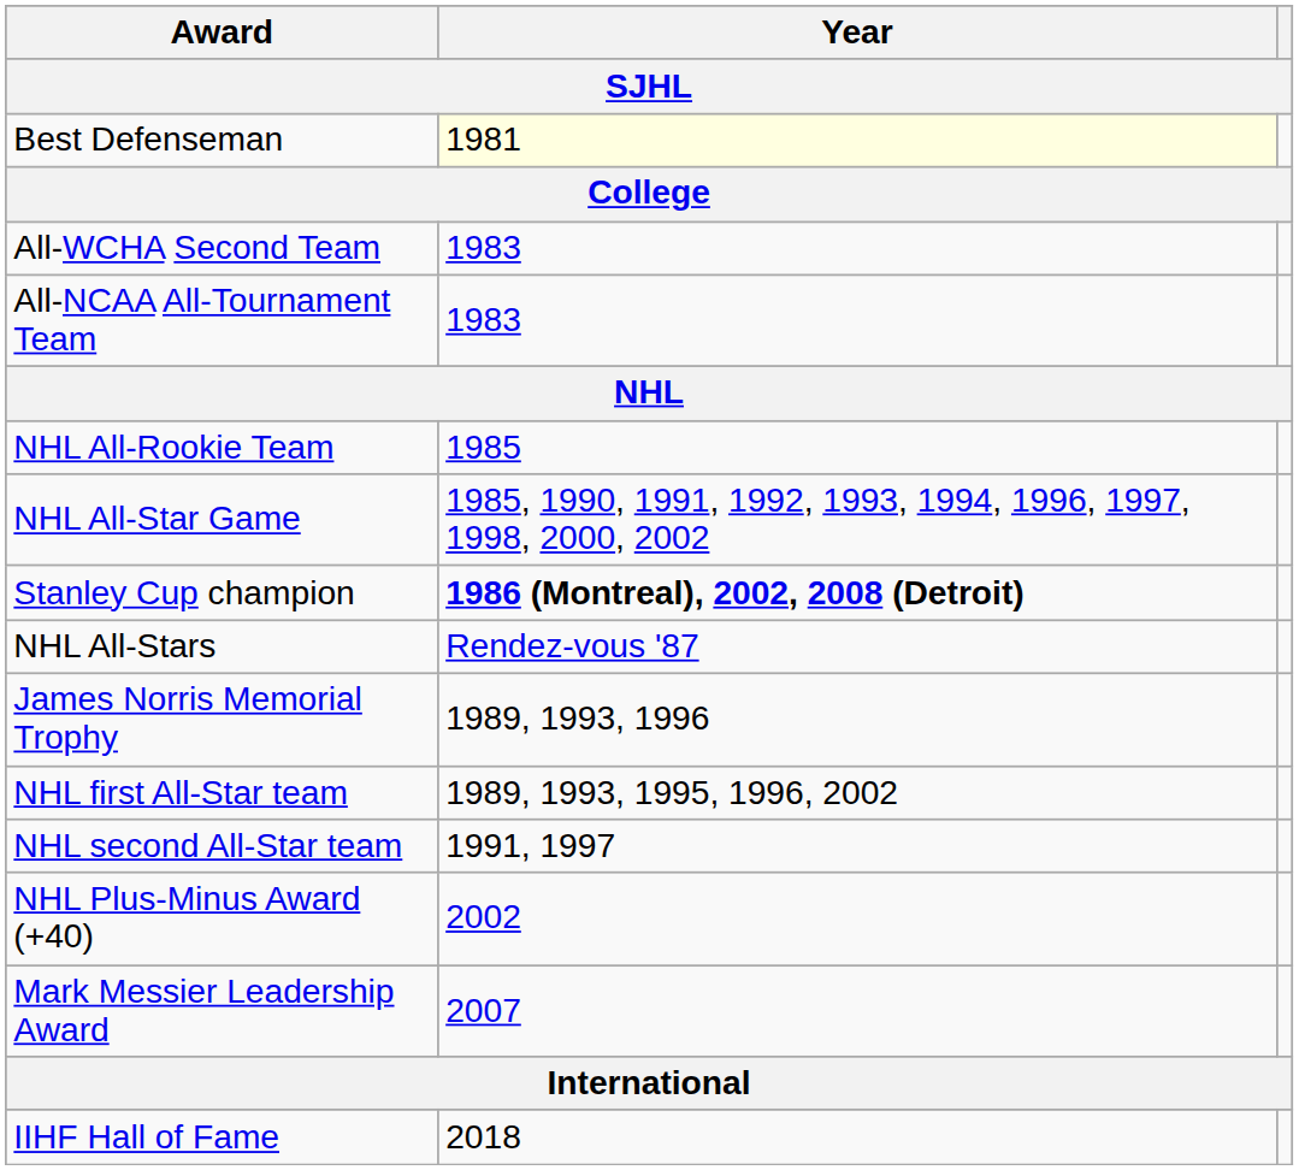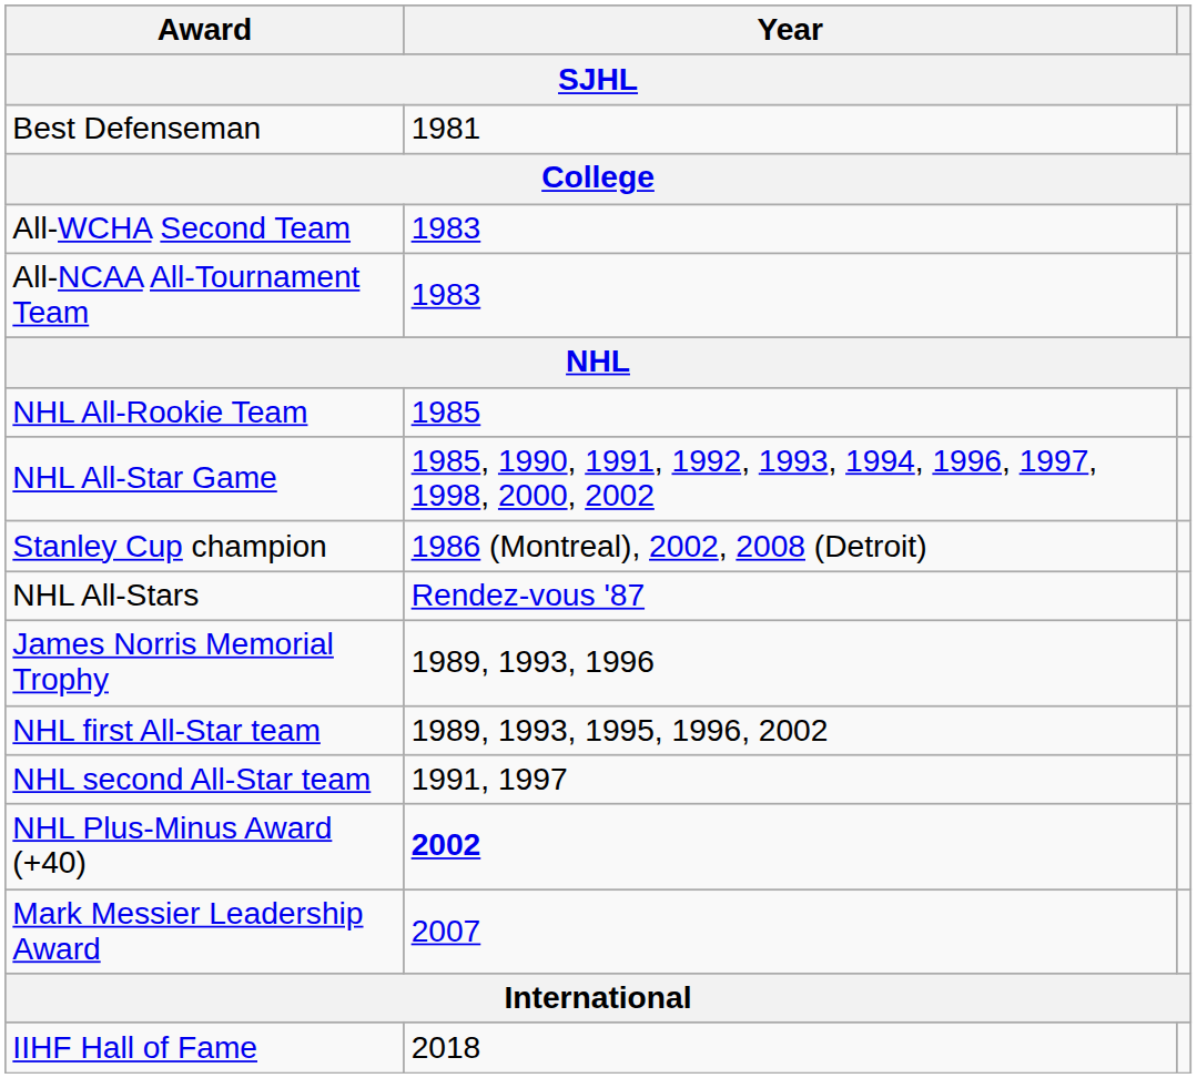Best Defenseman | Year: lightyellow background -> no background
Stanley Cup champion | Year: bold -> normal
NHL Plus-Minus Award (+40) | Year: normal -> bold
